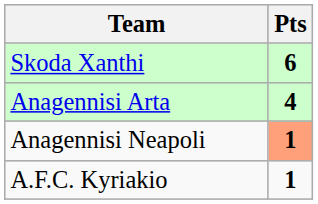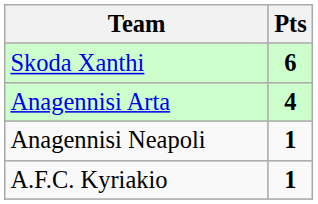Anagennisi Neapoli | Pts: lightsalmon background -> no background
